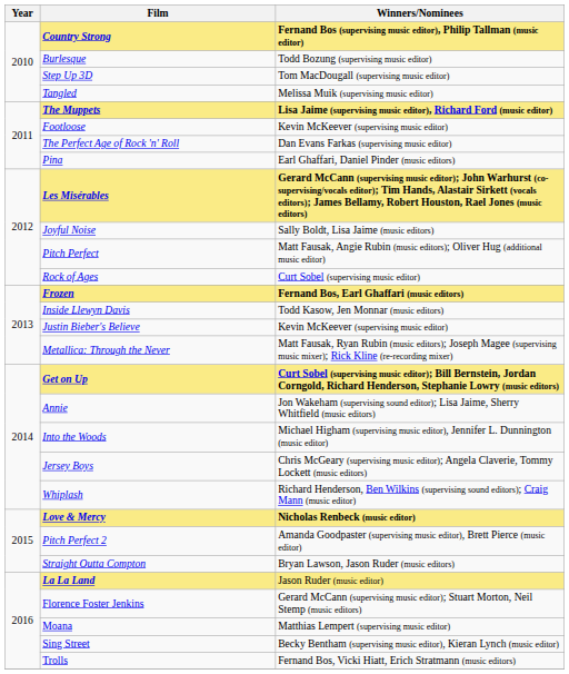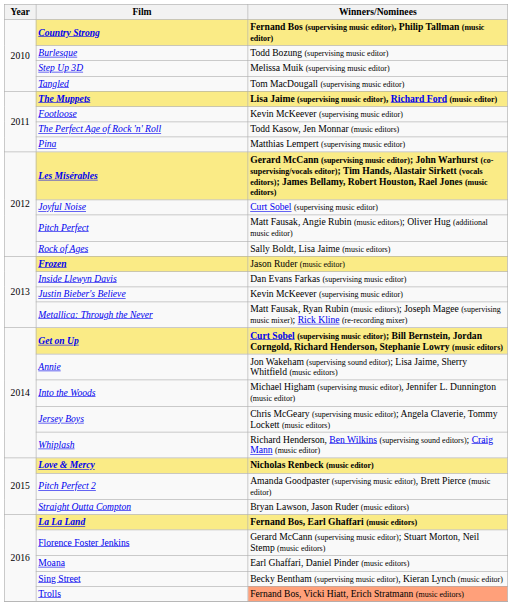Step Up 3D | Winners/Nominees: Tom MacDougall (supervising music editor) -> Melissa Muik (supervising music editor)
Tangled | Winners/Nominees: Melissa Muik (supervising music editor) -> Tom MacDougall (supervising music editor)
The Perfect Age of Rock 'n' Roll | Winners/Nominees: Dan Evans Farkas (supervising music editor) -> Todd Kasow, Jen Monnar (music editors)
Pina | Winners/Nominees: Earl Ghaffari, Daniel Pinder (music editors) -> Matthias Lempert (supervising music editor)
Joyful Noise | Winners/Nominees: Sally Boldt, Lisa Jaime (music editors) -> Curt Sobel (supervising music editor)
Rock of Ages | Winners/Nominees: Curt Sobel (supervising music editor) -> Sally Boldt, Lisa Jaime (music editors)
Frozen | Winners/Nominees: Fernand Bos, Earl Ghaffari (music editors) -> Jason Ruder (music editor)
Inside Llewyn Davis | Winners/Nominees: Todd Kasow, Jen Monnar (music editors) -> Dan Evans Farkas (supervising music editor)
La La Land | Winners/Nominees: Jason Ruder (music editor) -> Fernand Bos, Earl Ghaffari (music editors)
Moana | Winners/Nominees: Matthias Lempert (supervising music editor) -> Earl Ghaffari, Daniel Pinder (music editors)
Trolls | Winners/Nominees: no background -> lightsalmon background
